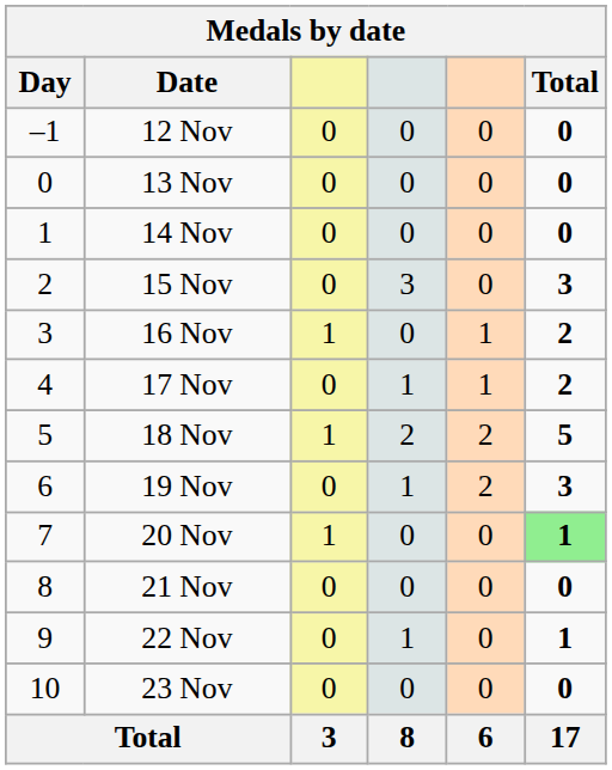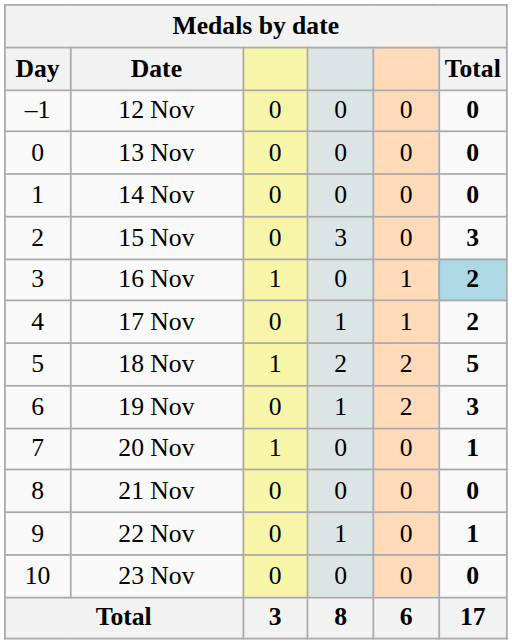16 Nov | Total: no background -> lightblue background
20 Nov | Total: lightgreen background -> no background
